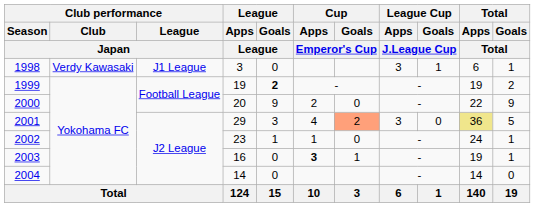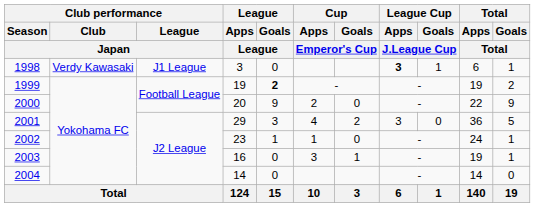1998 | League Cup / Apps / J.League Cup: normal -> bold
2001 | Cup / Goals / Emperor's Cup: lightsalmon background -> no background
2001 | Total / Apps / Total: khaki background -> no background
2003 | Cup / Apps / Emperor's Cup: bold -> normal
